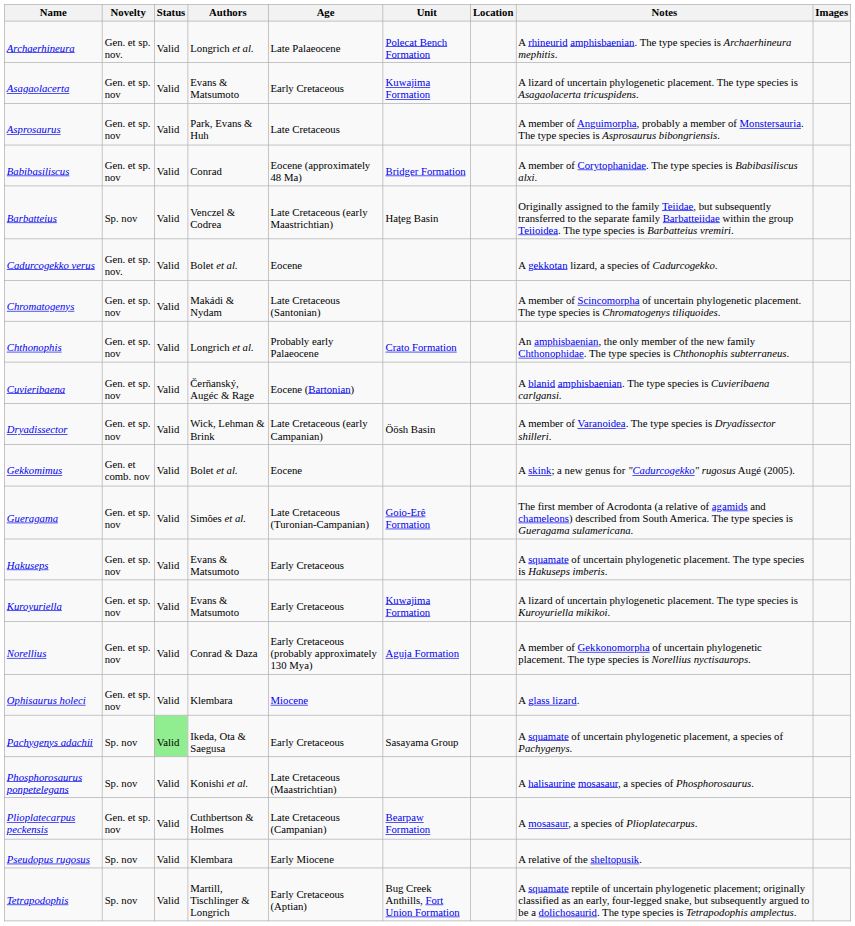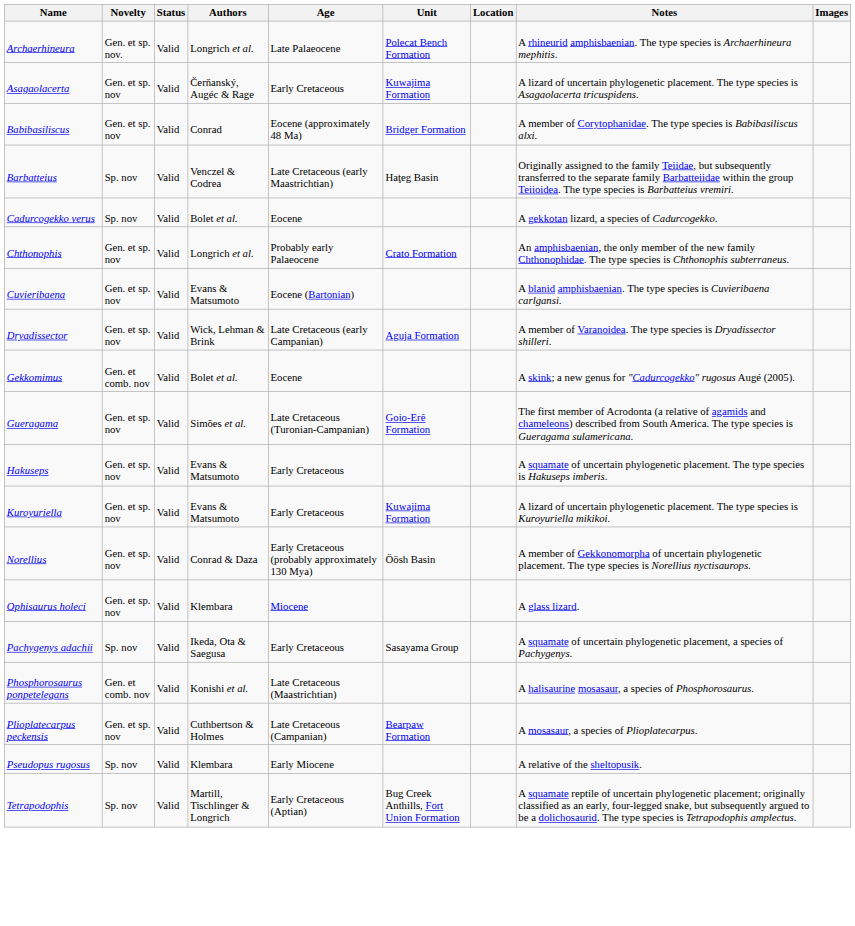Asagaolacerta | Authors: Evans & Matsumoto -> Čerňanský, Augéc & Rage
- row: Asprosaurus | Gen. et sp. nov | Valid | Park, Evans & Huh | Late Cretaceous | A member of Anguimorpha, probably a member of Monstersauria. The type species is Asprosaurus bibongriensis.
Cadurcogekko verus | Novelty: Gen. et sp. nov. -> Sp. nov
- row: Chromatogenys | Gen. et sp. nov | Valid | Makádi & Nydam | Late Cretaceous (Santonian) | A member of Scincomorpha of uncertain phylogenetic placement. The type species is Chromatogenys tiliquoides.
Cuvieribaena | Authors: Čerňanský, Augéc & Rage -> Evans & Matsumoto
Dryadissector | Unit: Öösh Basin -> Aguja Formation
Norellius | Unit: Aguja Formation -> Öösh Basin
Pachygenys adachii | Status: lightgreen background -> no background
Phosphorosaurus ponpetelegans | Novelty: Sp. nov -> Gen. et comb. nov
